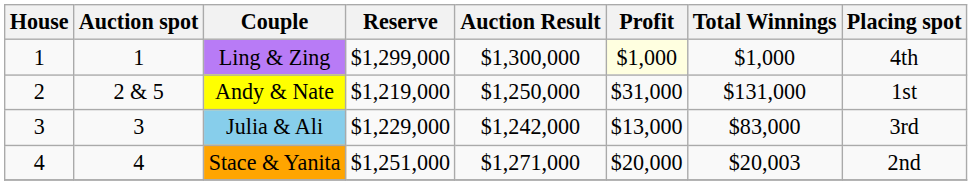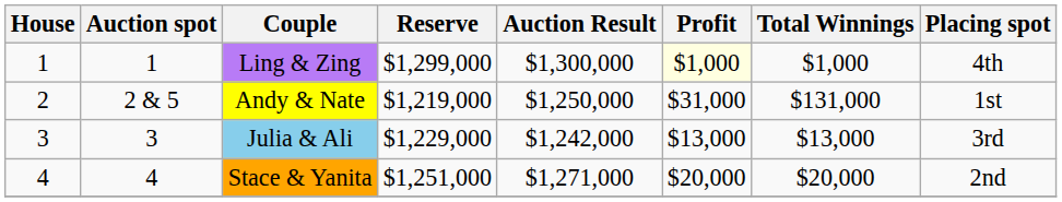Julia & Ali | Total Winnings: $83,000 -> $13,000
Stace & Yanita | Total Winnings: $20,003 -> $20,000
